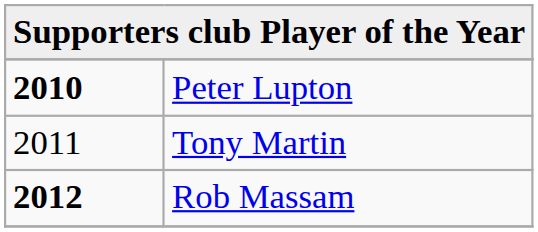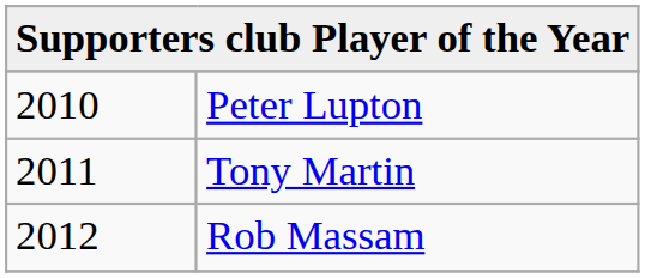Peter Lupton | column 1: bold -> normal
Rob Massam | column 1: bold -> normal
